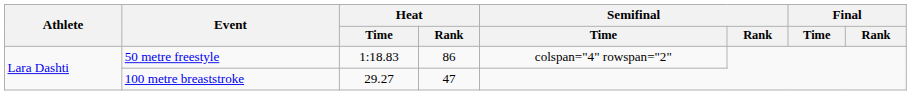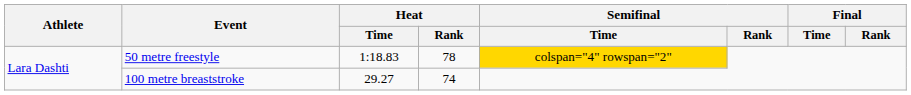50 metre freestyle | Heat / Rank: 86 -> 78
50 metre freestyle | Semifinal / Time: no background -> gold background
100 metre breaststroke | Heat / Rank: 47 -> 74
